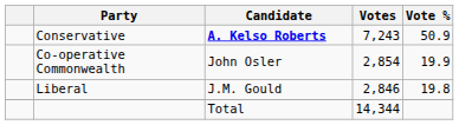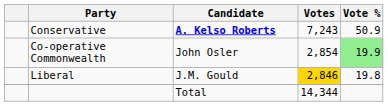Co-operative Commonwealth | Vote %: no background -> lightgreen background
Liberal | Votes: no background -> gold background
